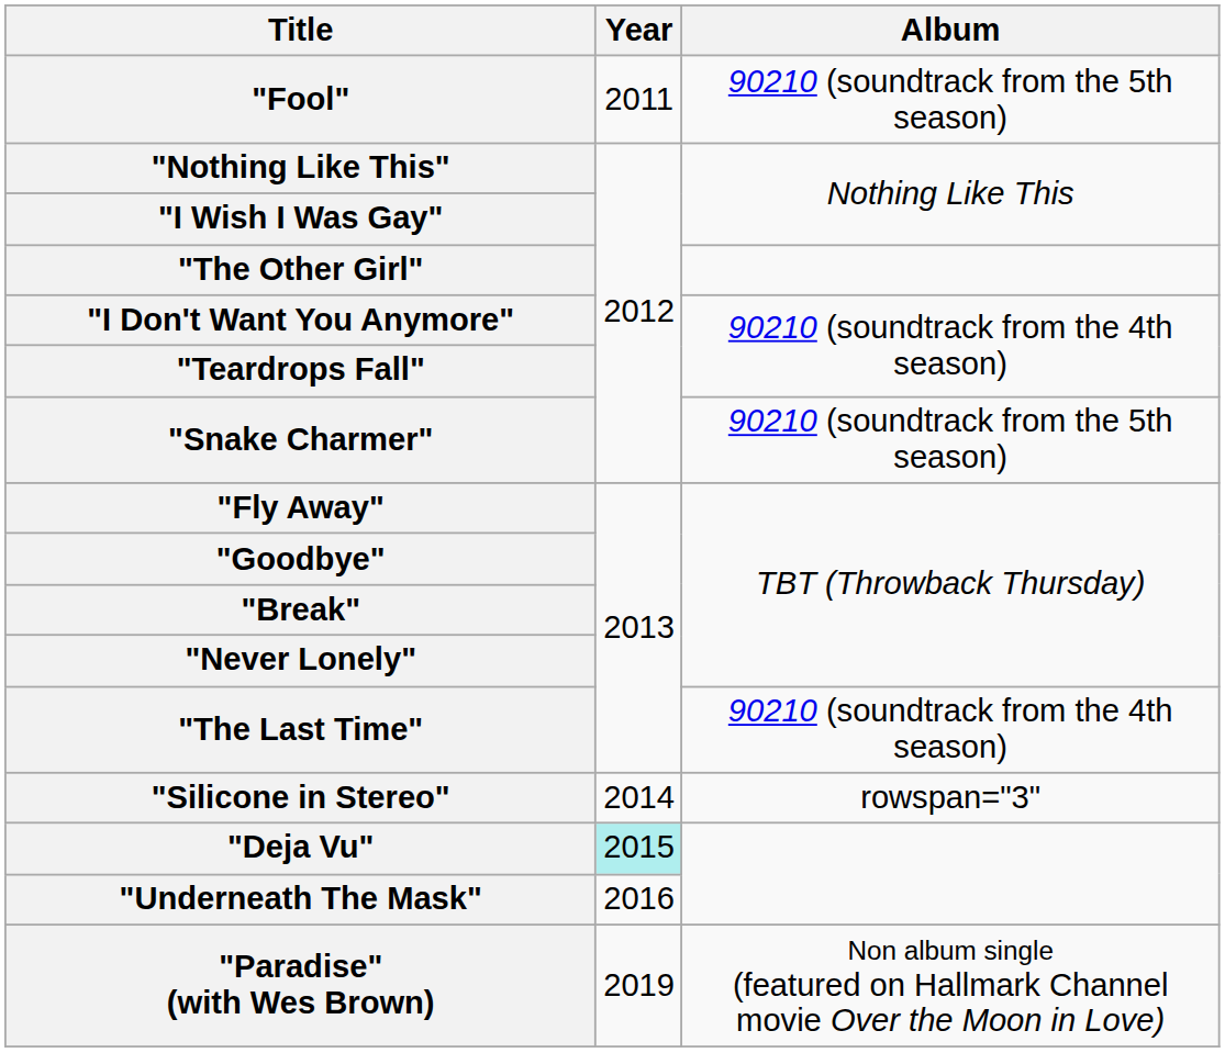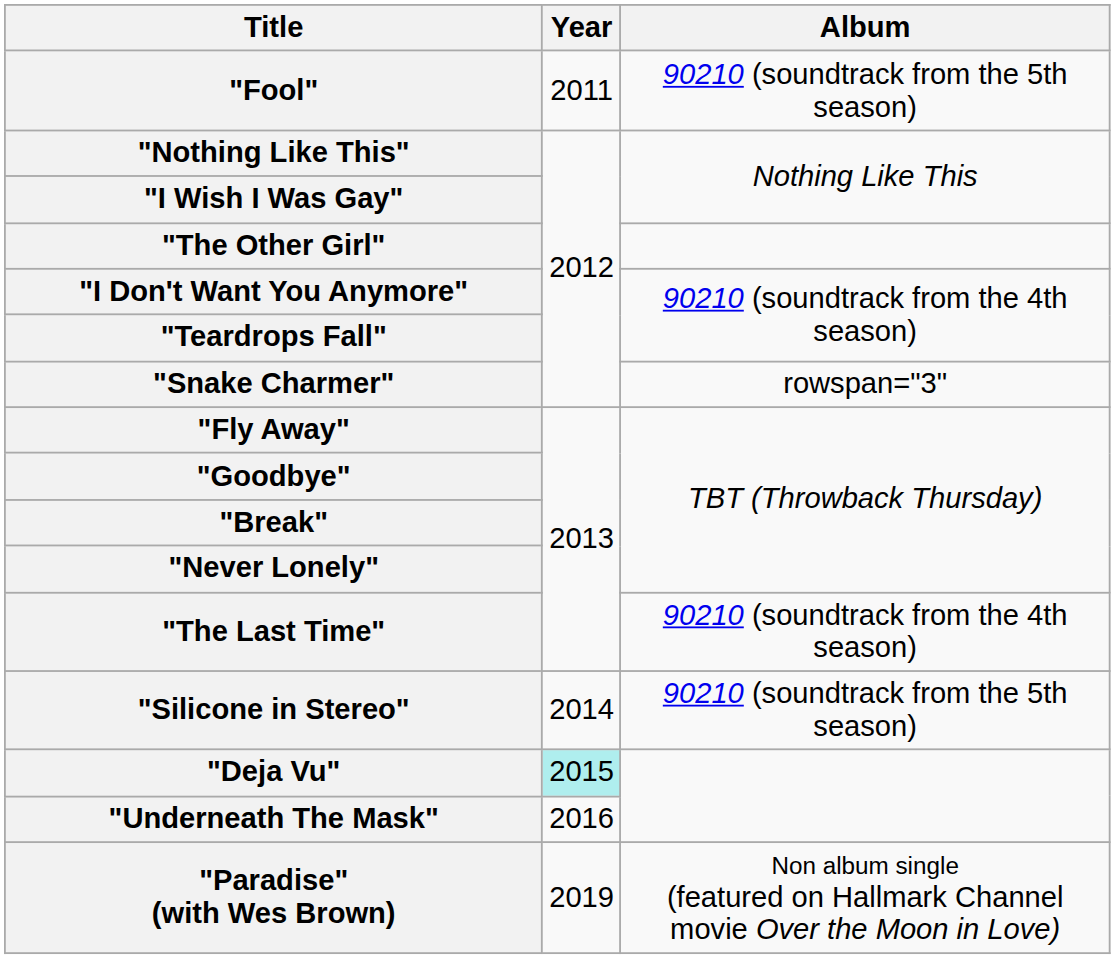"Snake Charmer" | Album: 90210 (soundtrack from the 5th season) -> rowspan="3"
"Silicone in Stereo" | Album: rowspan="3" -> 90210 (soundtrack from the 5th season)
